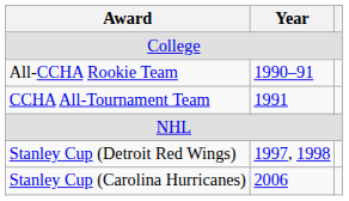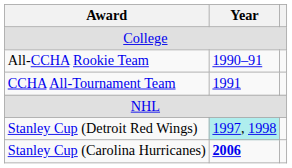Stanley Cup (Detroit Red Wings) | Year: no background -> paleturquoise background
Stanley Cup (Carolina Hurricanes) | Year: normal -> bold
